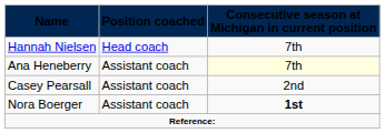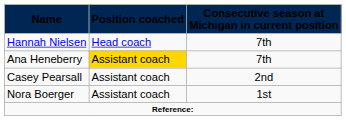Ana Heneberry | Position coached: no background -> gold background
Ana Heneberry | Consecutive season at Michigan in current position: lightyellow background -> no background
Nora Boerger | Consecutive season at Michigan in current position: bold -> normal
